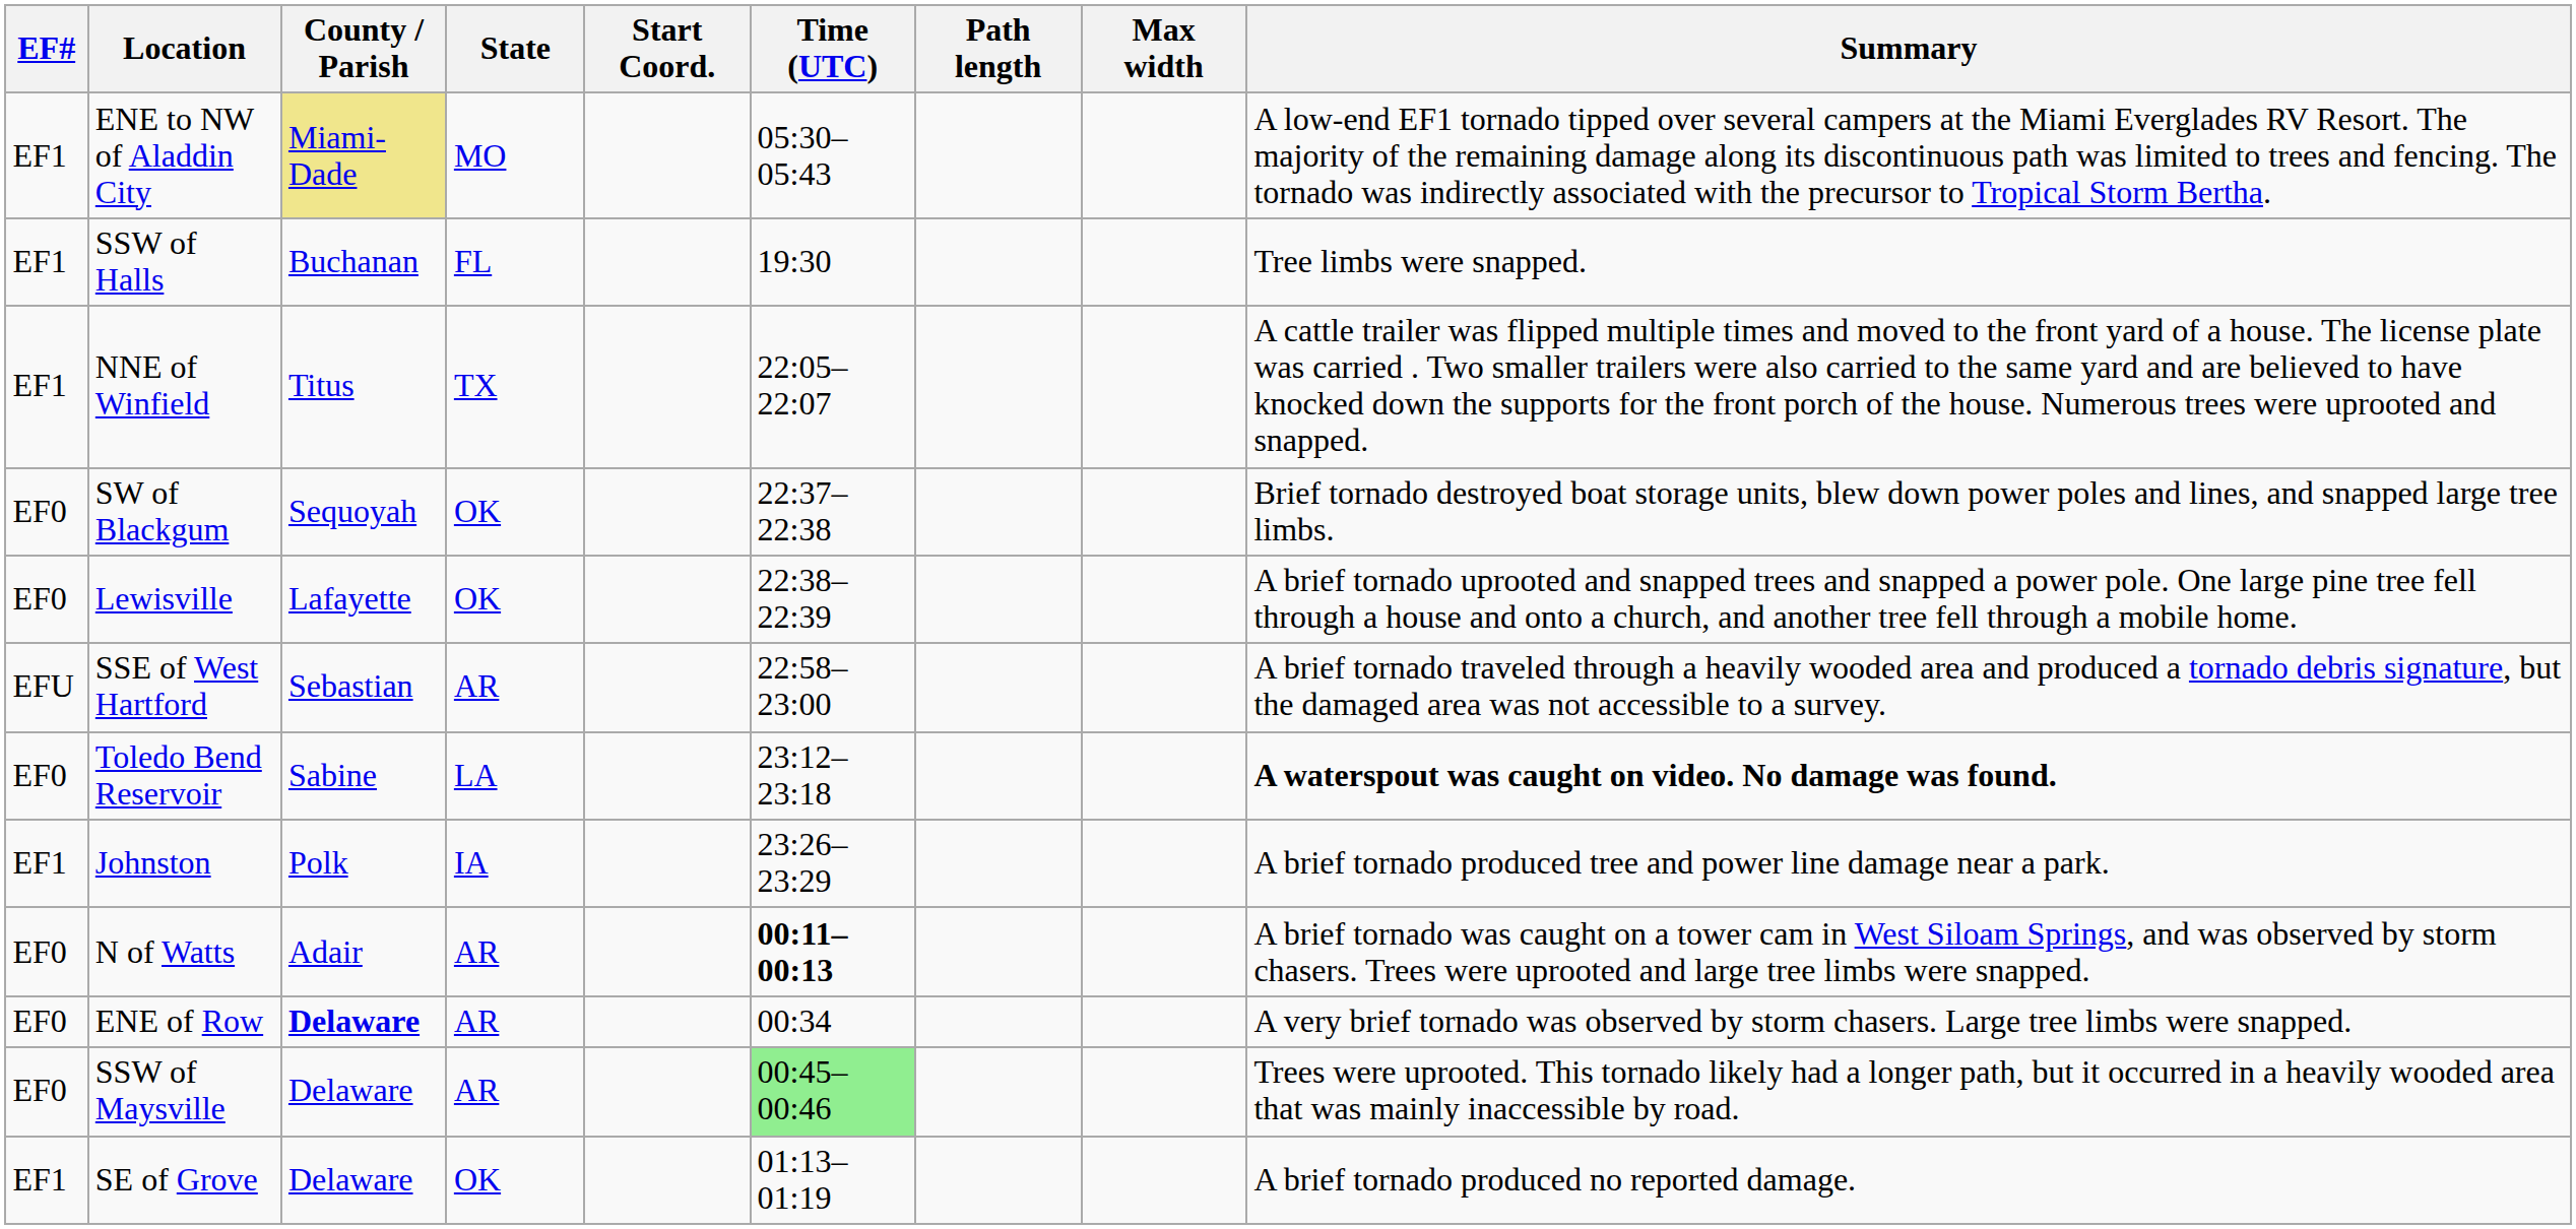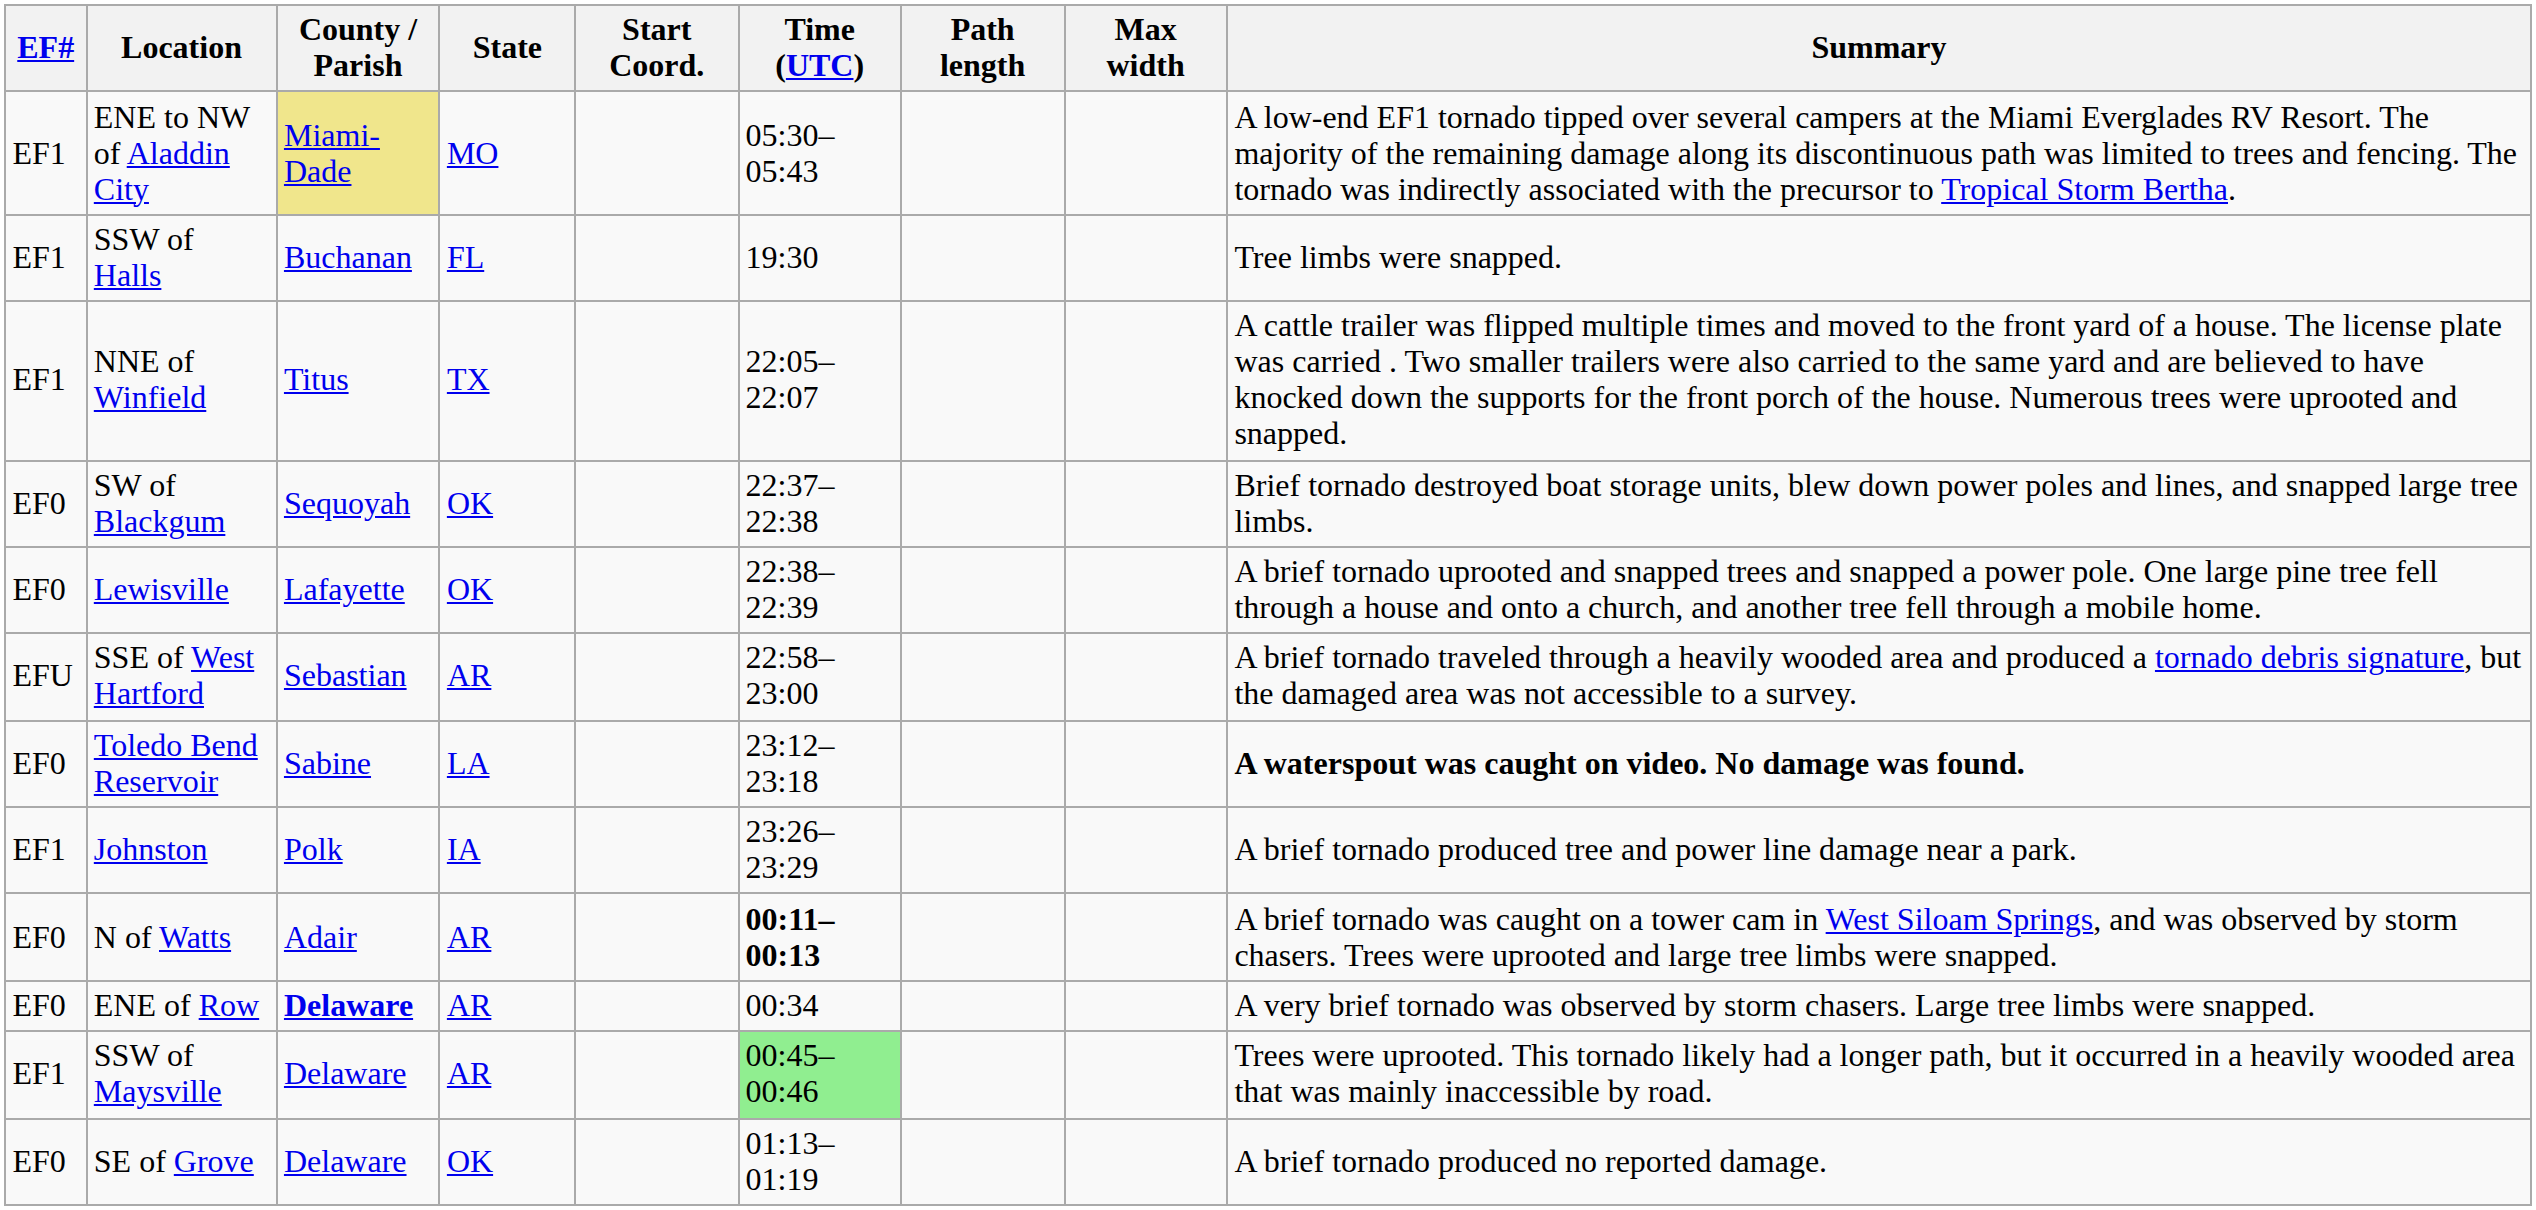SSW of Maysville | EF#: EF0 -> EF1
SE of Grove | EF#: EF1 -> EF0
